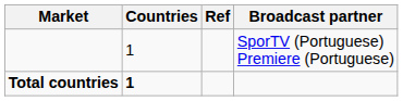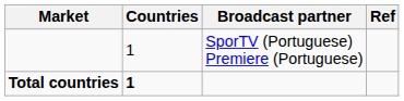columns swapped: Broadcast partner <-> Ref
